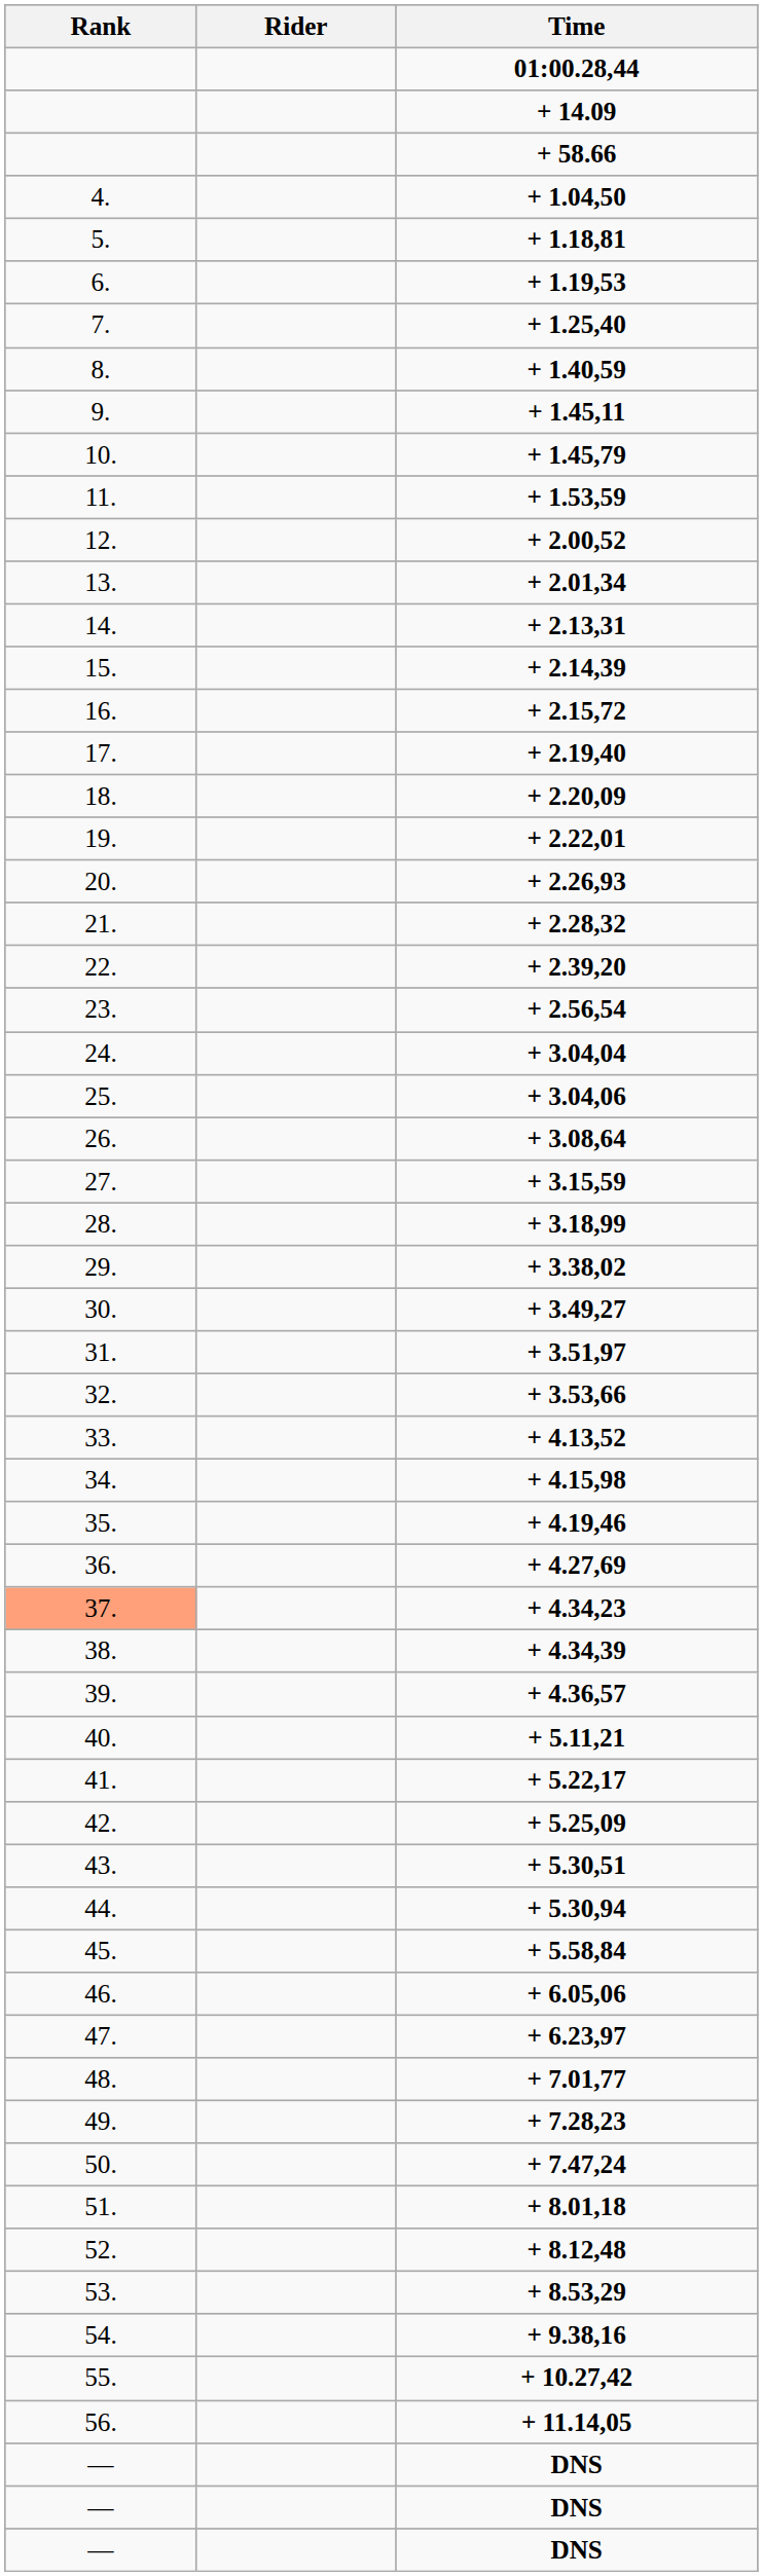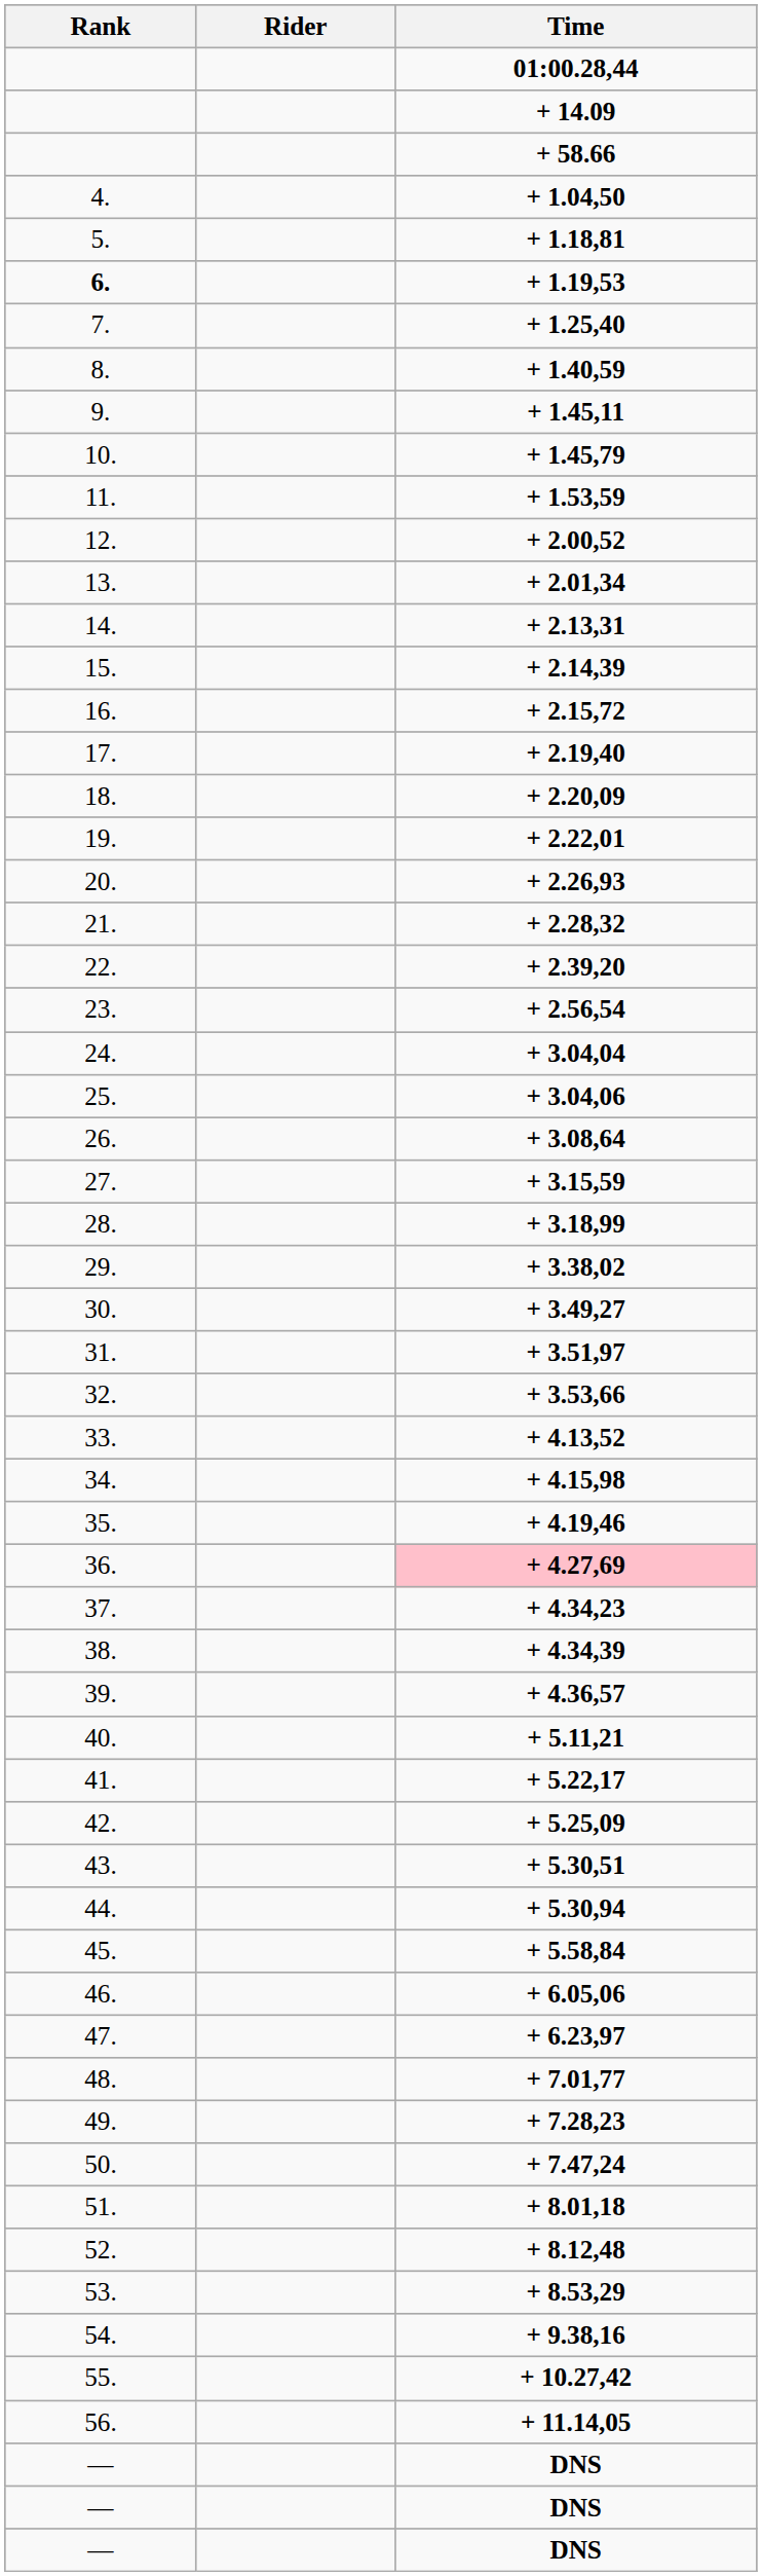+ 1.19,53 | Rank: normal -> bold
+ 4.27,69 | Time: no background -> pink background
+ 4.34,23 | Rank: lightsalmon background -> no background
